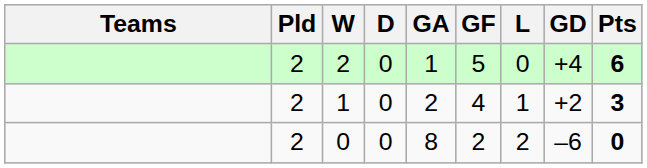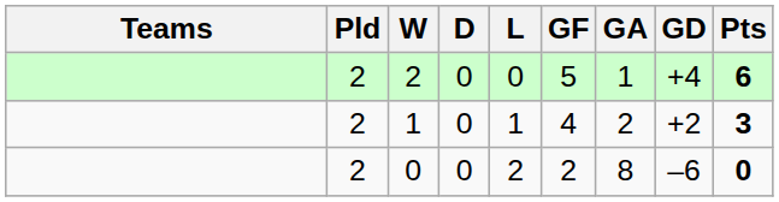columns swapped: L <-> GA
